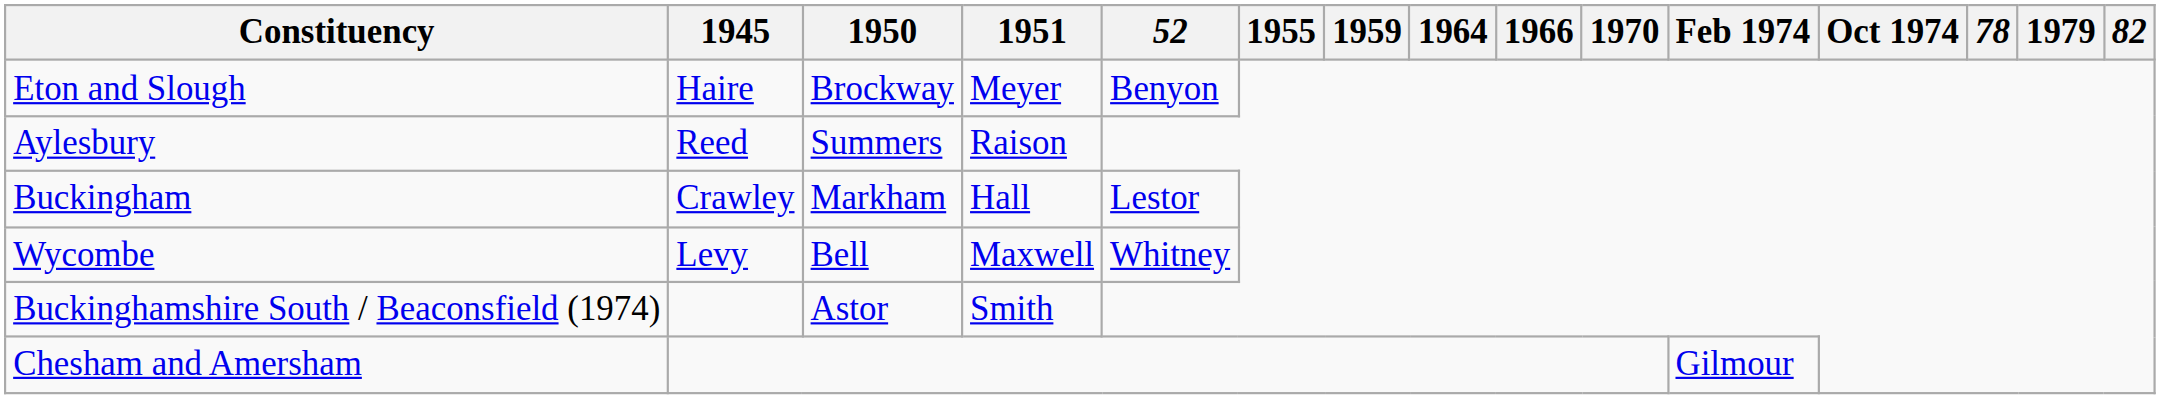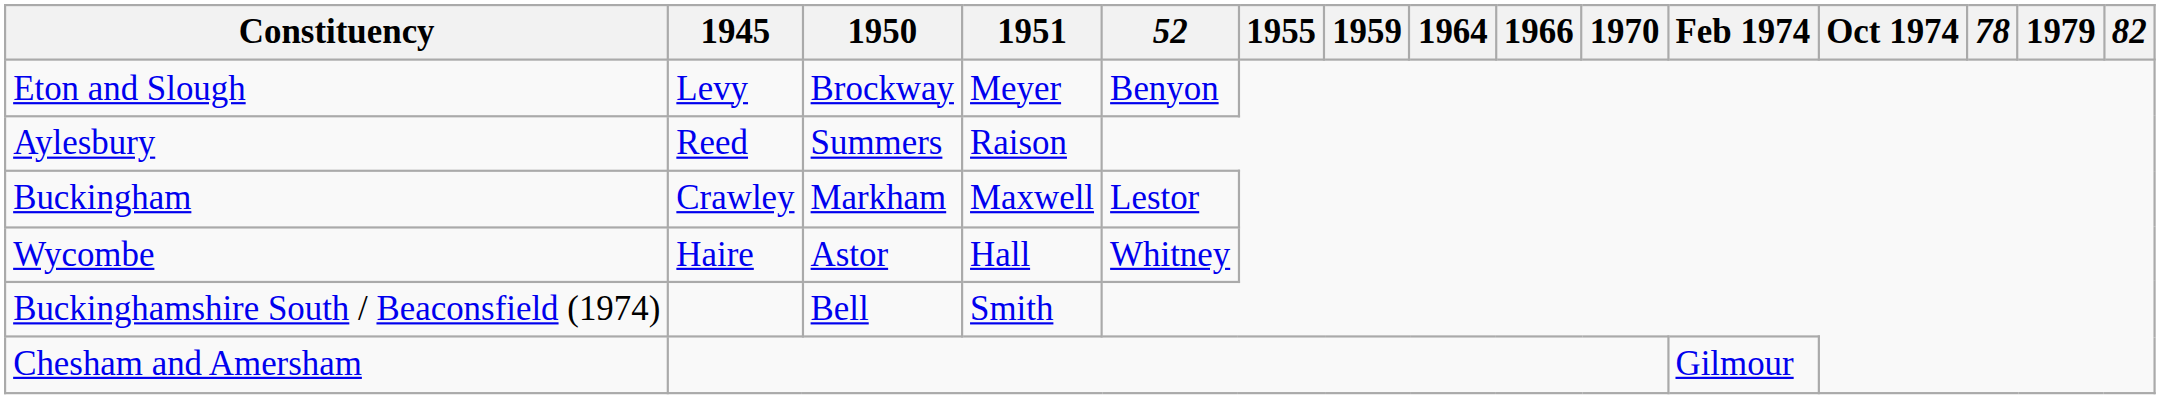Eton and Slough | 1945: Haire -> Levy
Buckingham | 1951: Hall -> Maxwell
Wycombe | 1945: Levy -> Haire
Wycombe | 1950: Bell -> Astor
Wycombe | 1951: Maxwell -> Hall
Buckinghamshire South / Beaconsfield (1974) | 1950: Astor -> Bell
